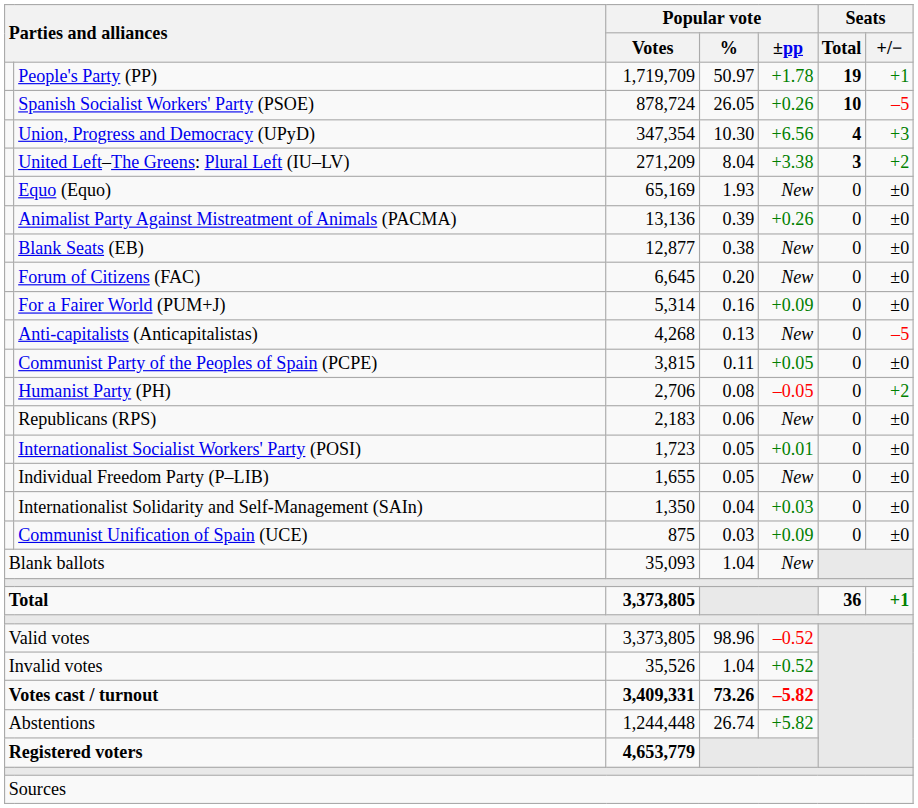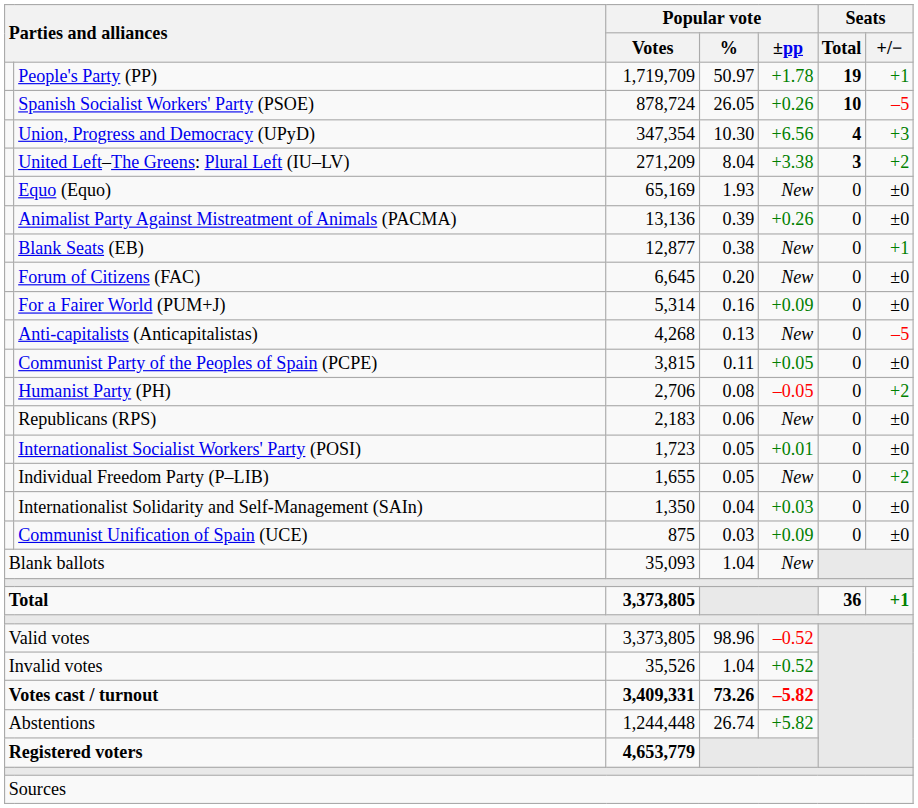Blank Seats (EB) | Seats / +/−: ±0 -> +1
Individual Freedom Party (P–LIB) | Seats / +/−: ±0 -> +2
